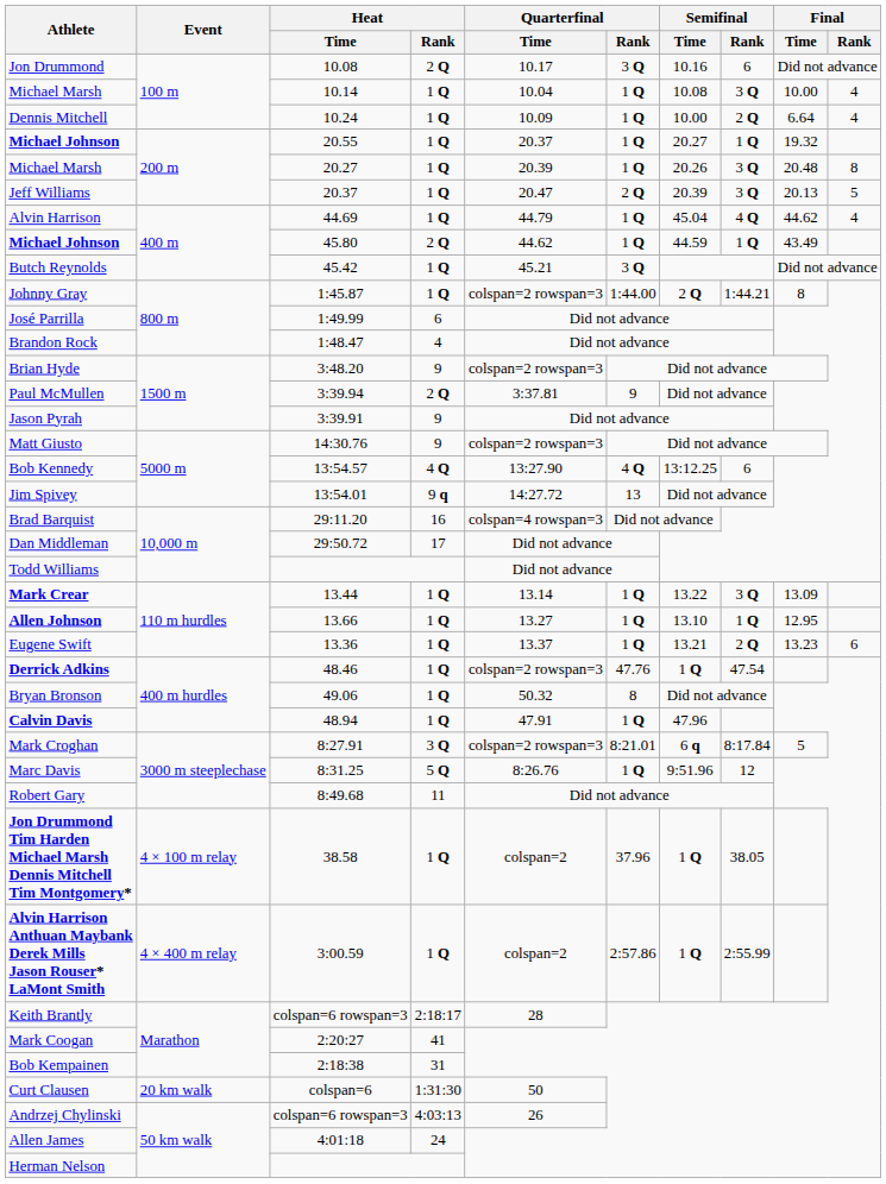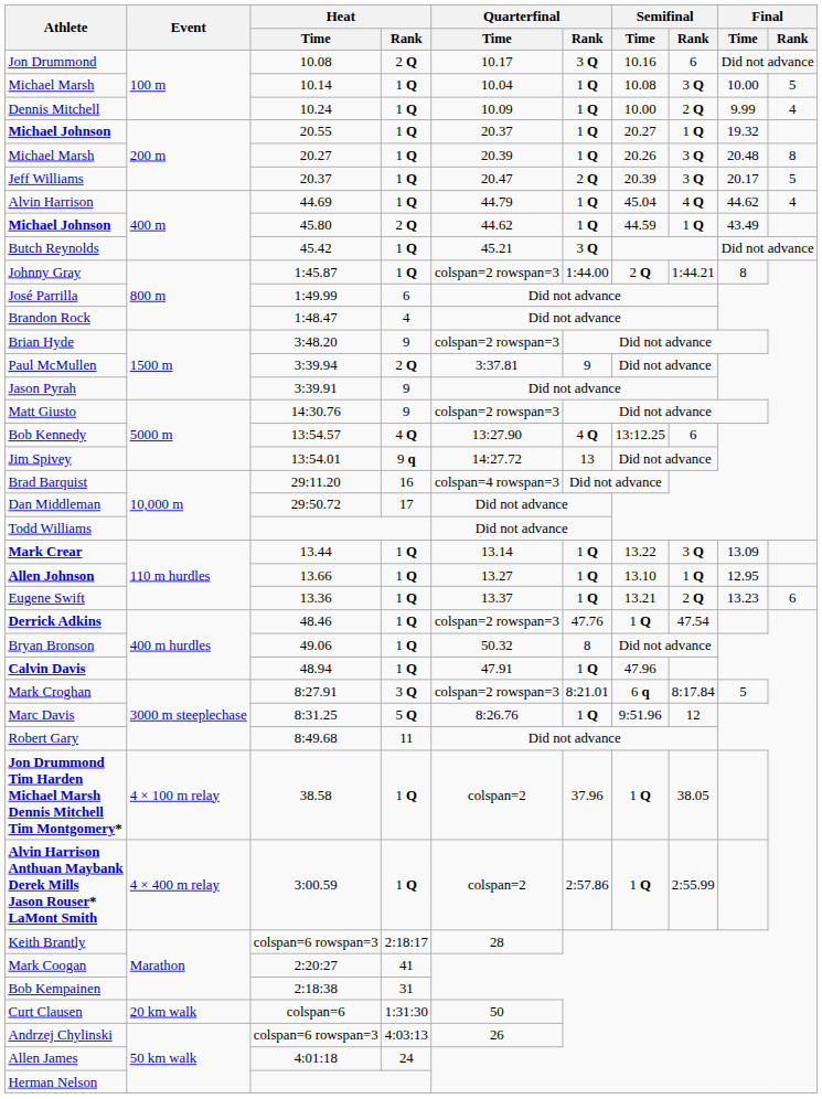Michael Marsh / 10.14 | Final / Rank: 4 -> 5
Dennis Mitchell | Final / Time: 6.64 -> 9.99
Jeff Williams | Final / Time: 20.13 -> 20.17
